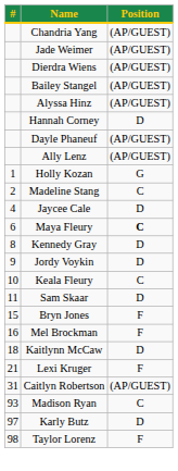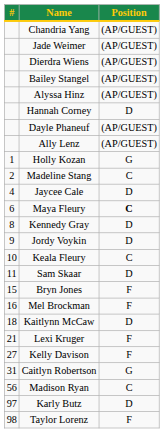+ row: 27 | Kelly Davison | F
Caitlyn Robertson | Position: (AP/GUEST) -> G
Madison Ryan | #: 93 -> 56
